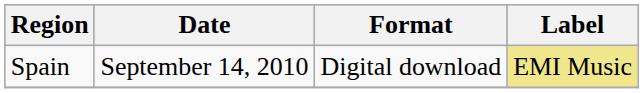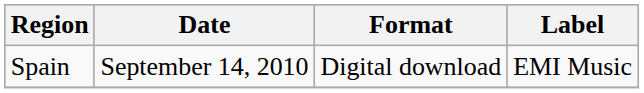Spain | Label: khaki background -> no background
